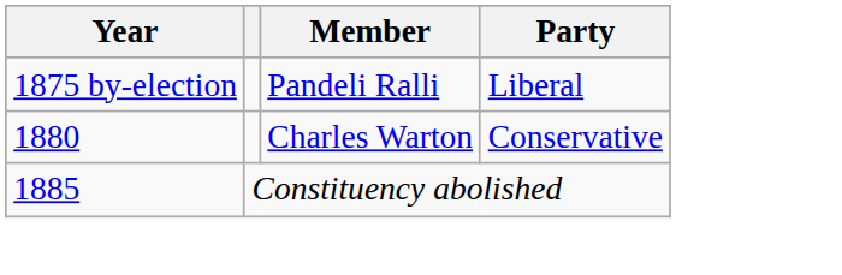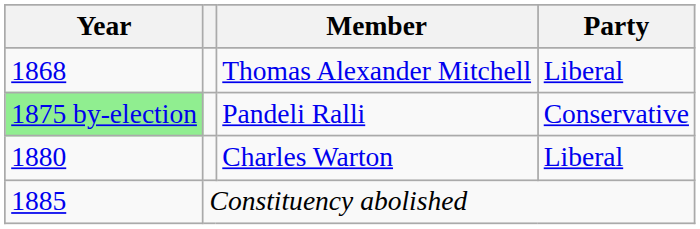+ row: 1868 | Thomas Alexander Mitchell | Liberal
Pandeli Ralli | Year: no background -> lightgreen background
Pandeli Ralli | Party: Liberal -> Conservative
Charles Warton | Party: Conservative -> Liberal
